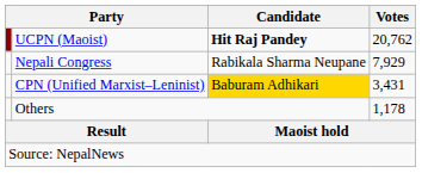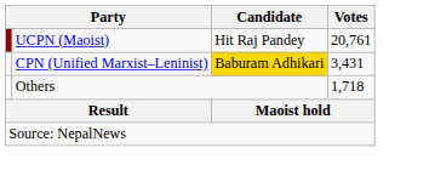UCPN (Maoist) | Candidate: bold -> normal
UCPN (Maoist) | Votes: 20,762 -> 20,761
- row: Nepali Congress | Rabikala Sharma Neupane | 7,929
Others | Votes: 1,178 -> 1,718
